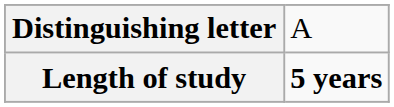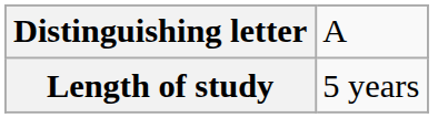Length of study | column 2: bold -> normal
